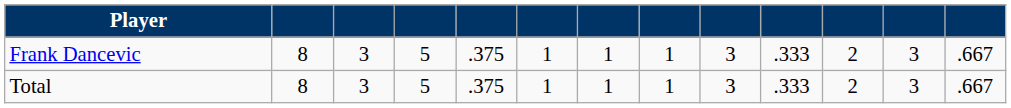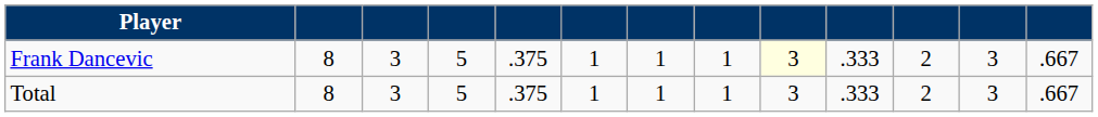Frank Dancevic | column 9: no background -> lightyellow background
